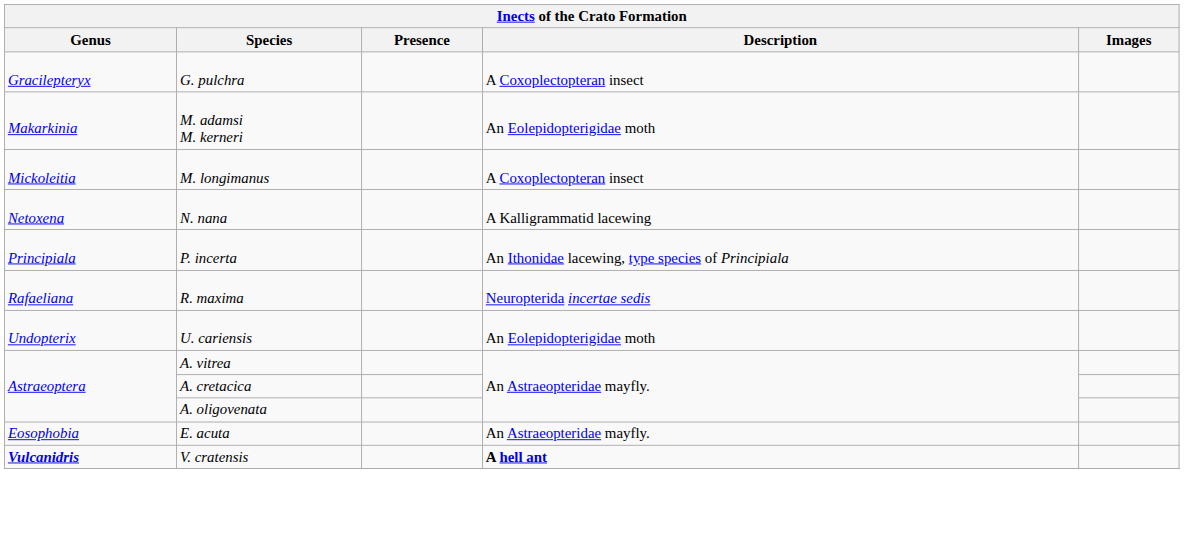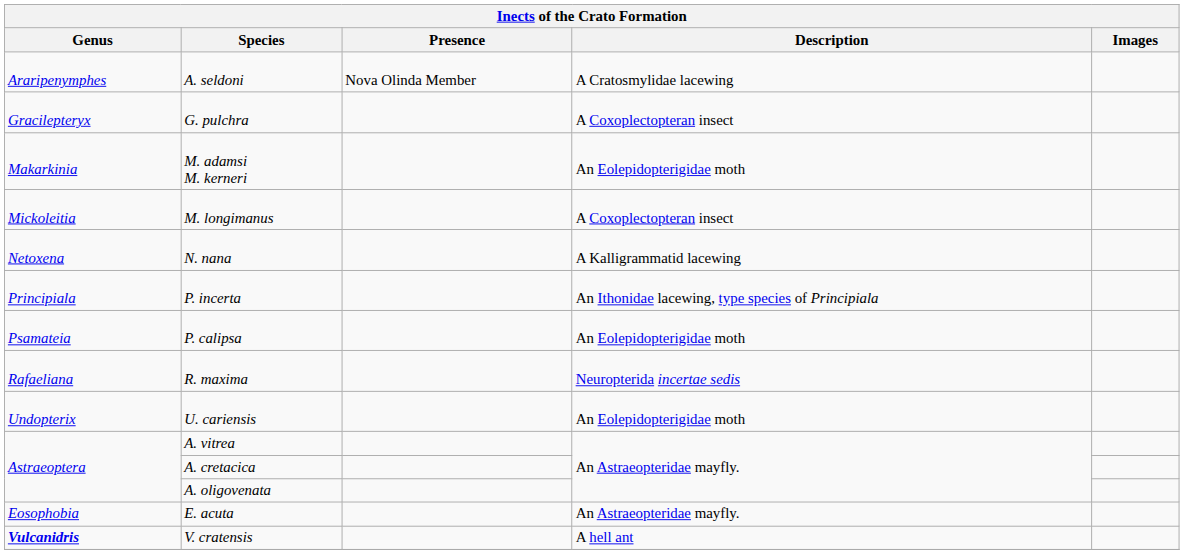+ row: Araripenymphes | A. seldoni | Nova Olinda Member | A Cratosmylidae lacewing
+ row: Psamateia | P. calipsa | An Eolepidopterigidae moth
V. cratensis | Description: bold -> normal
